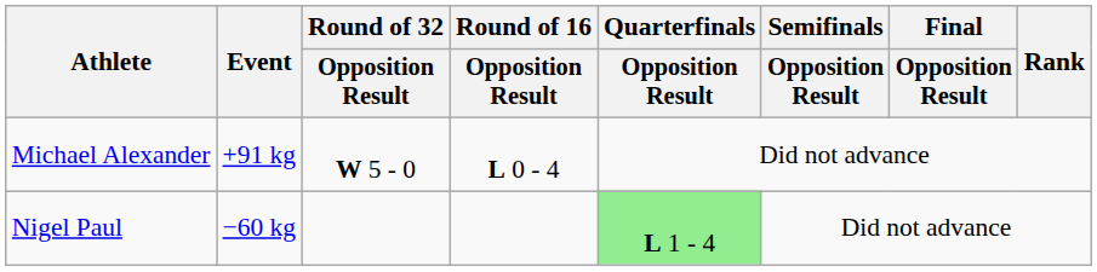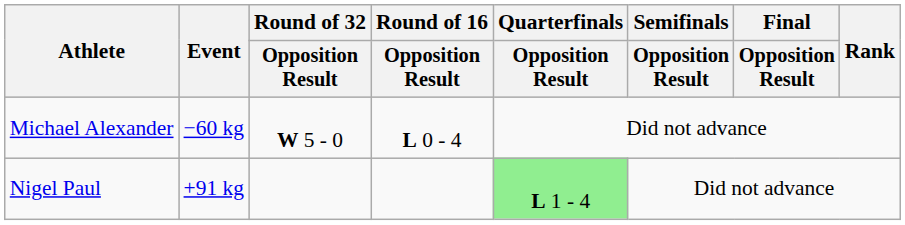Michael Alexander | Event: +91 kg -> −60 kg
Nigel Paul | Event: −60 kg -> +91 kg
